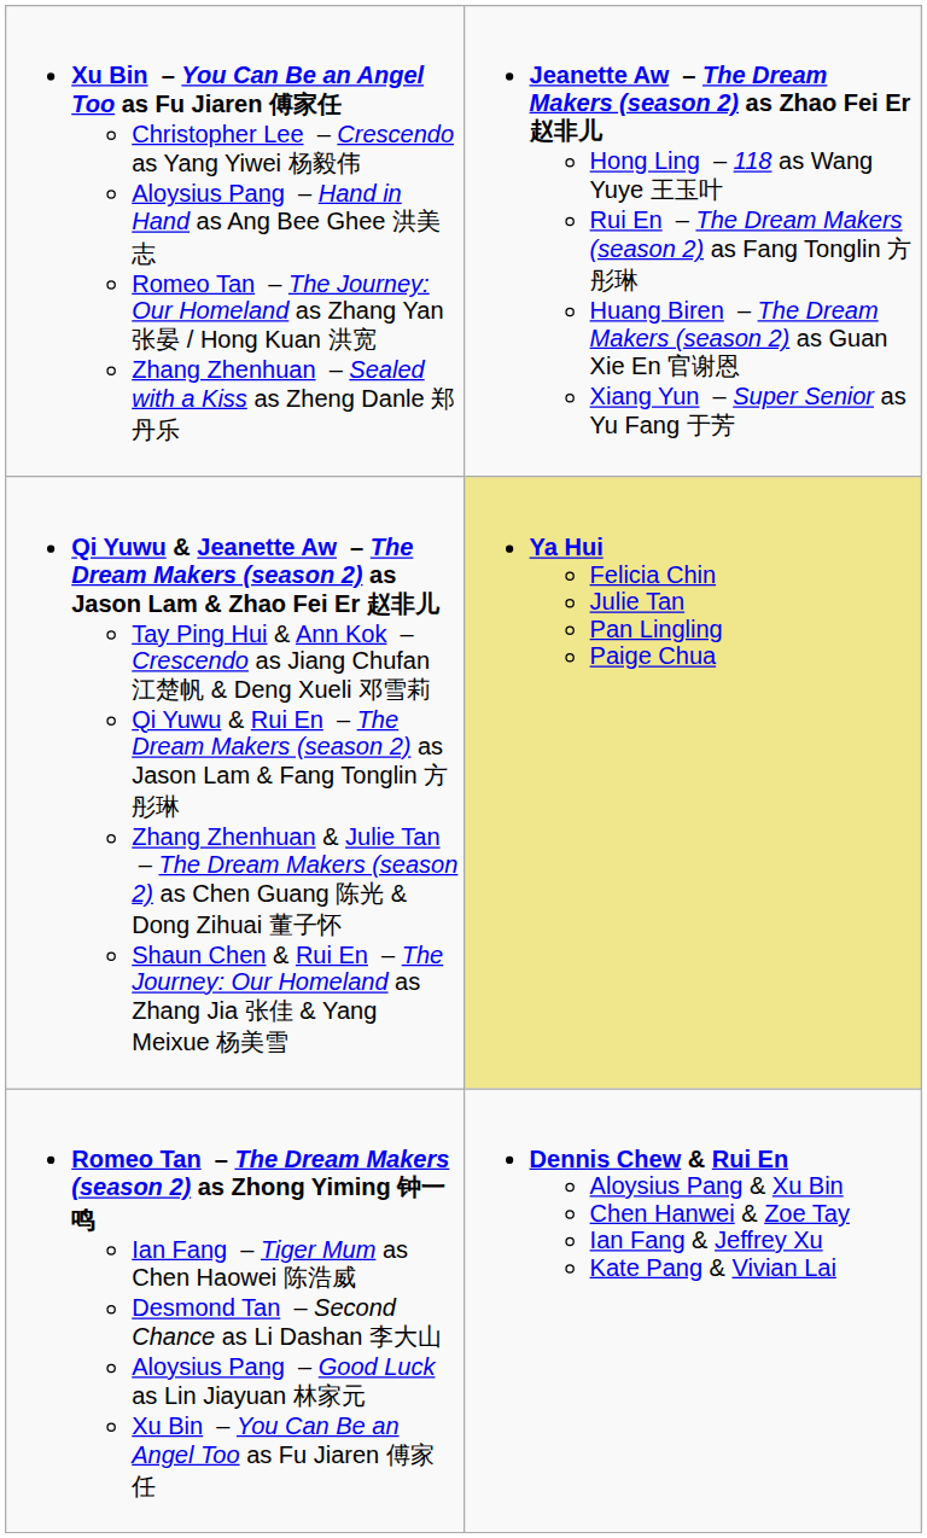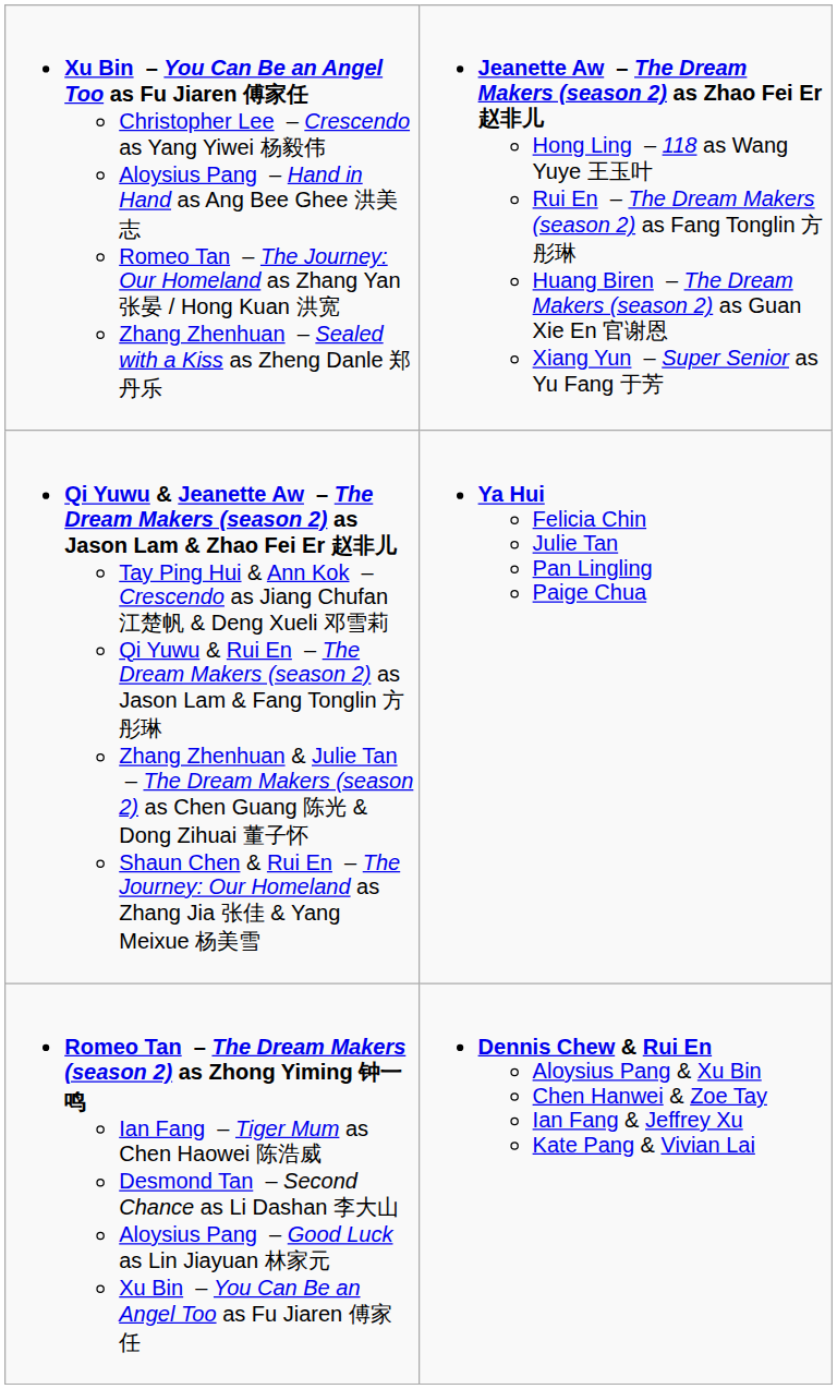row 2 | column 2: khaki background -> no background
